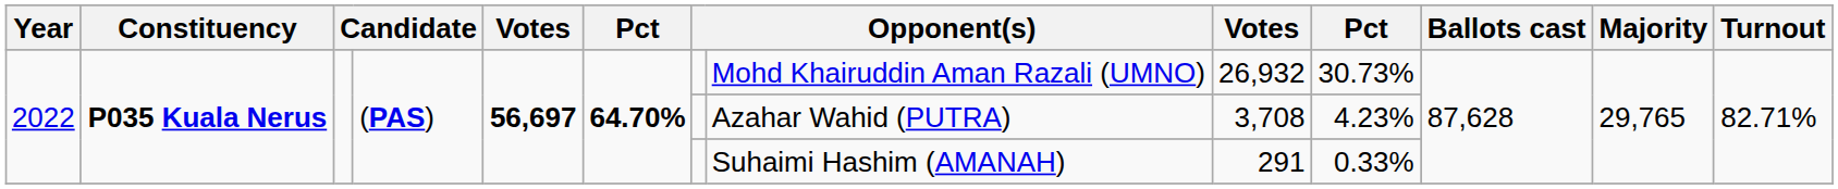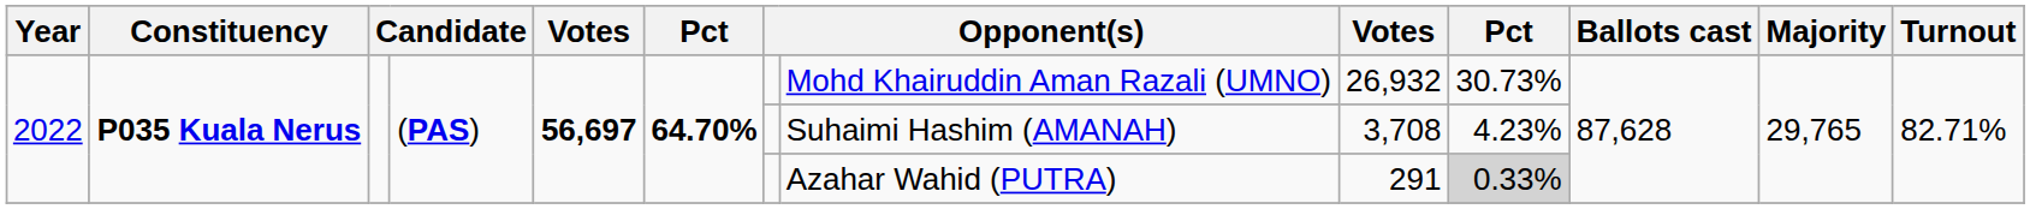row 3 | column 8: Azahar Wahid (PUTRA) -> Suhaimi Hashim (AMANAH)
row 4 | column 8: Suhaimi Hashim (AMANAH) -> Azahar Wahid (PUTRA)
row 4 | column 10: no background -> lightgrey background
